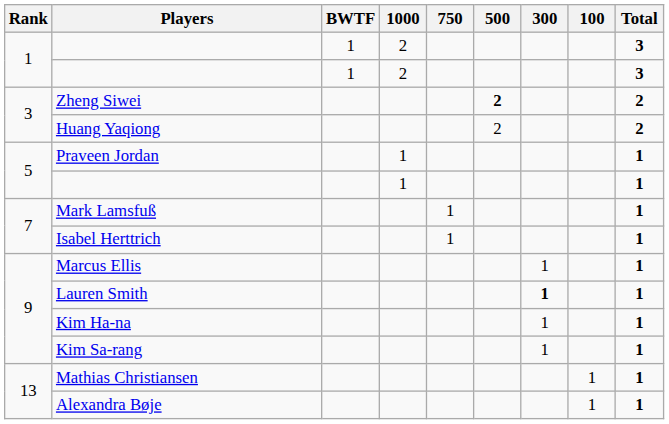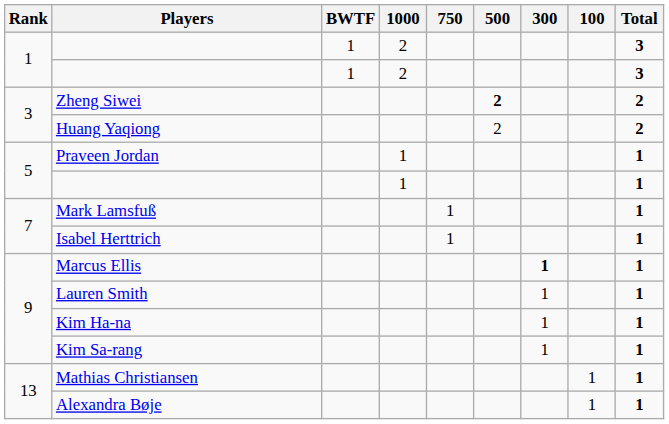Marcus Ellis | 300: normal -> bold
Lauren Smith | 300: bold -> normal
